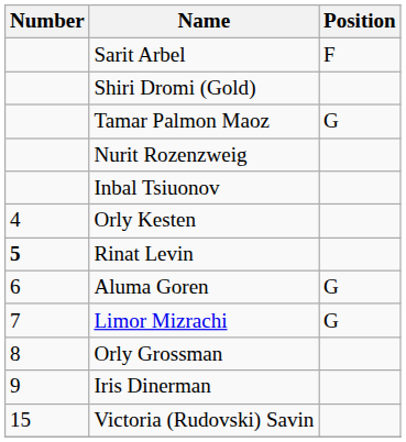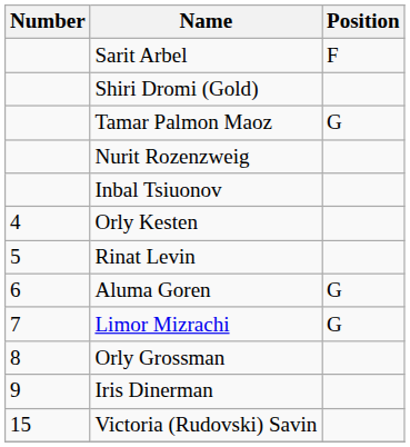Rinat Levin | Number: bold -> normal
